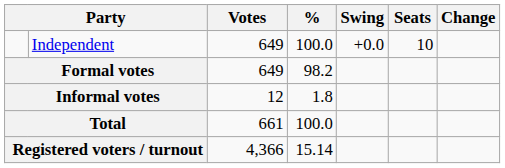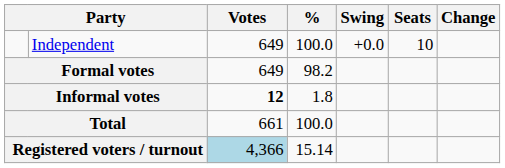Informal votes | Votes: normal -> bold
Registered voters / turnout | Votes: no background -> lightblue background
